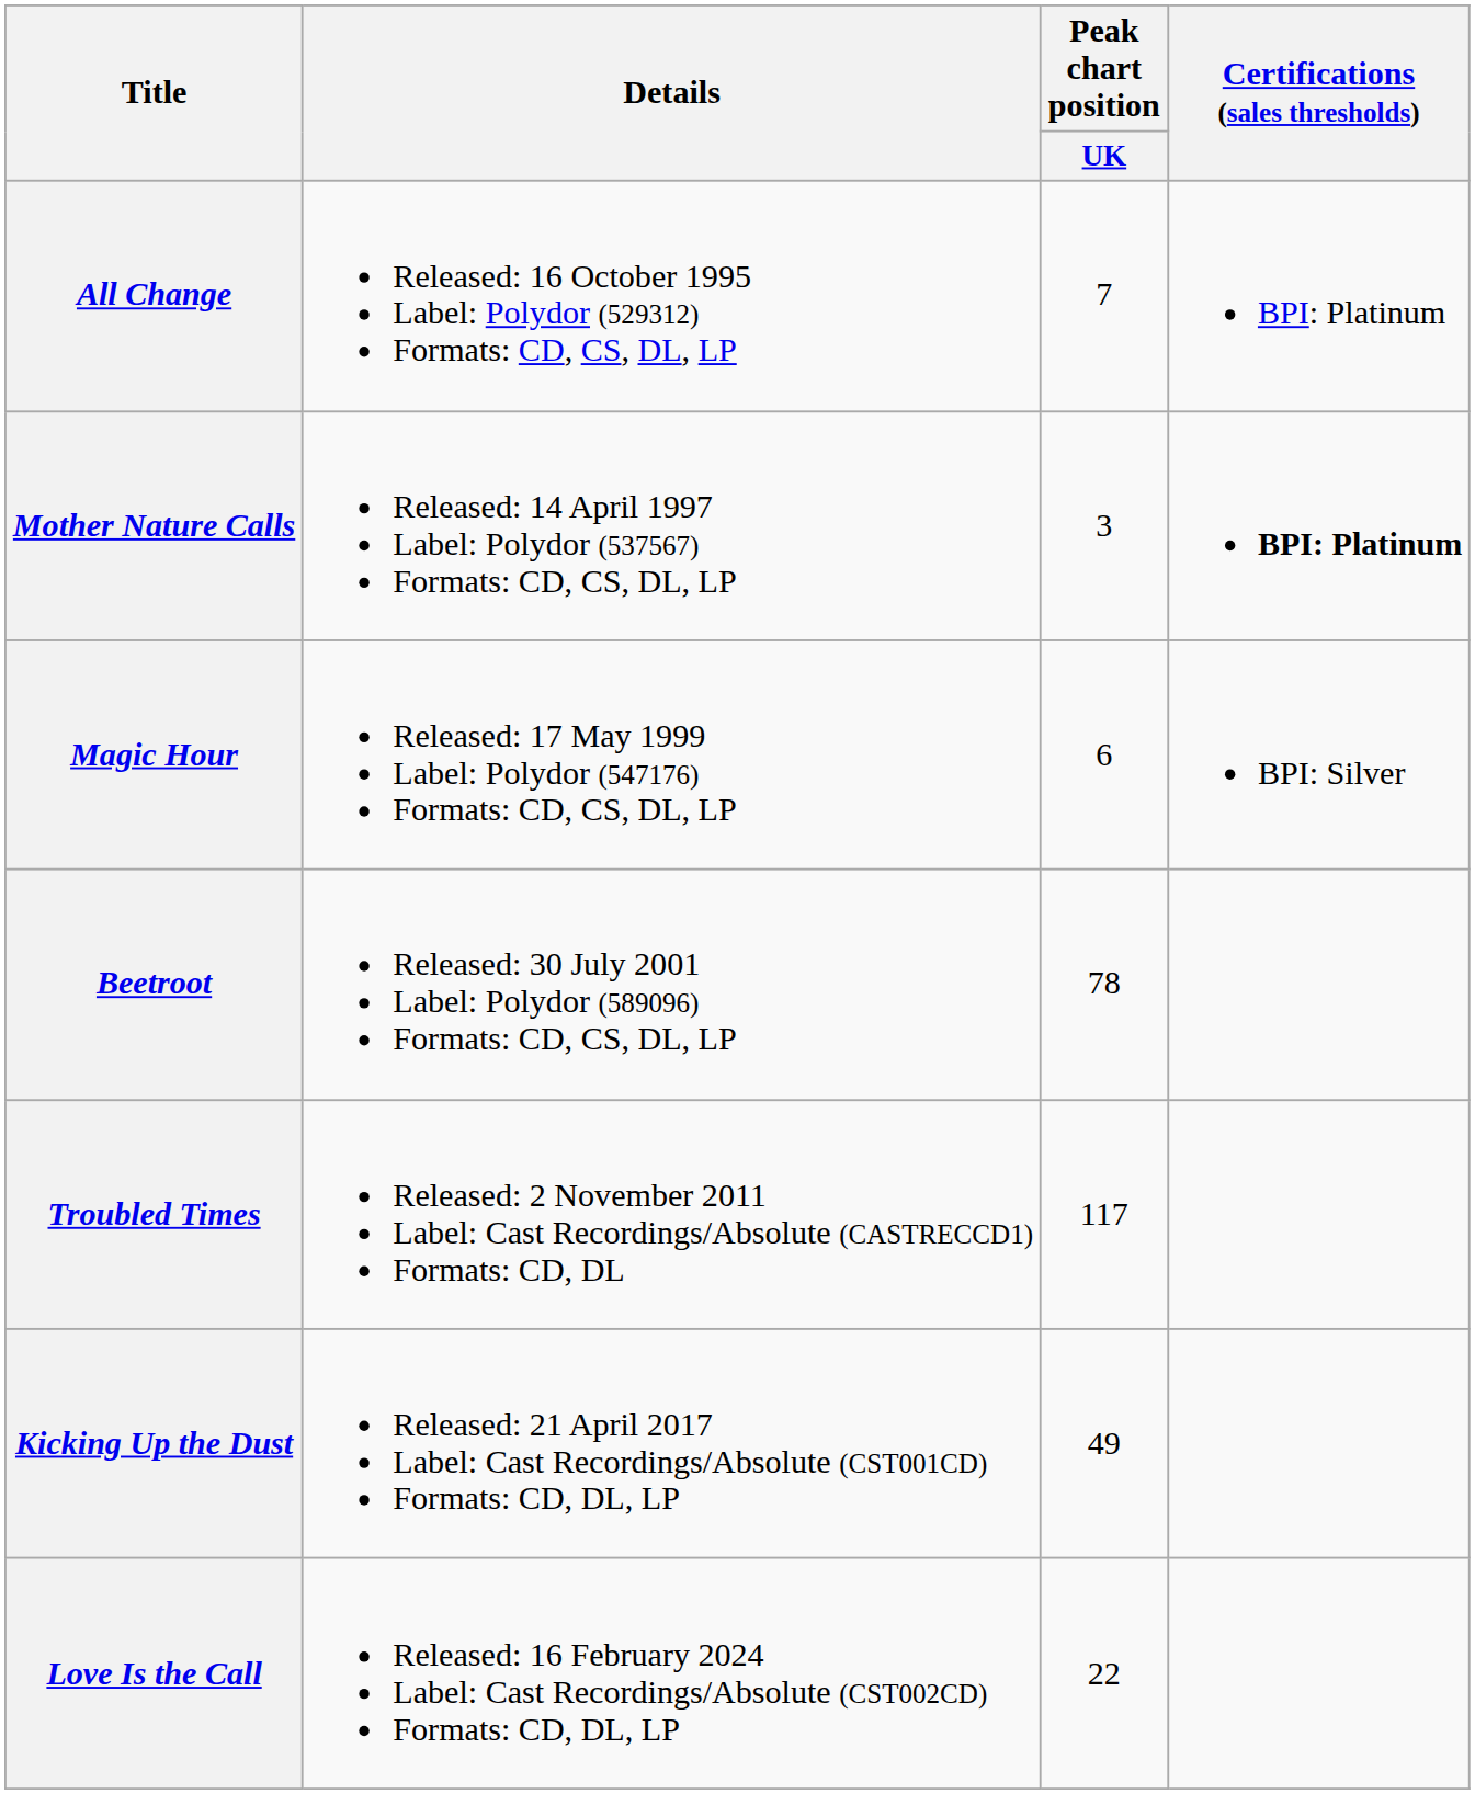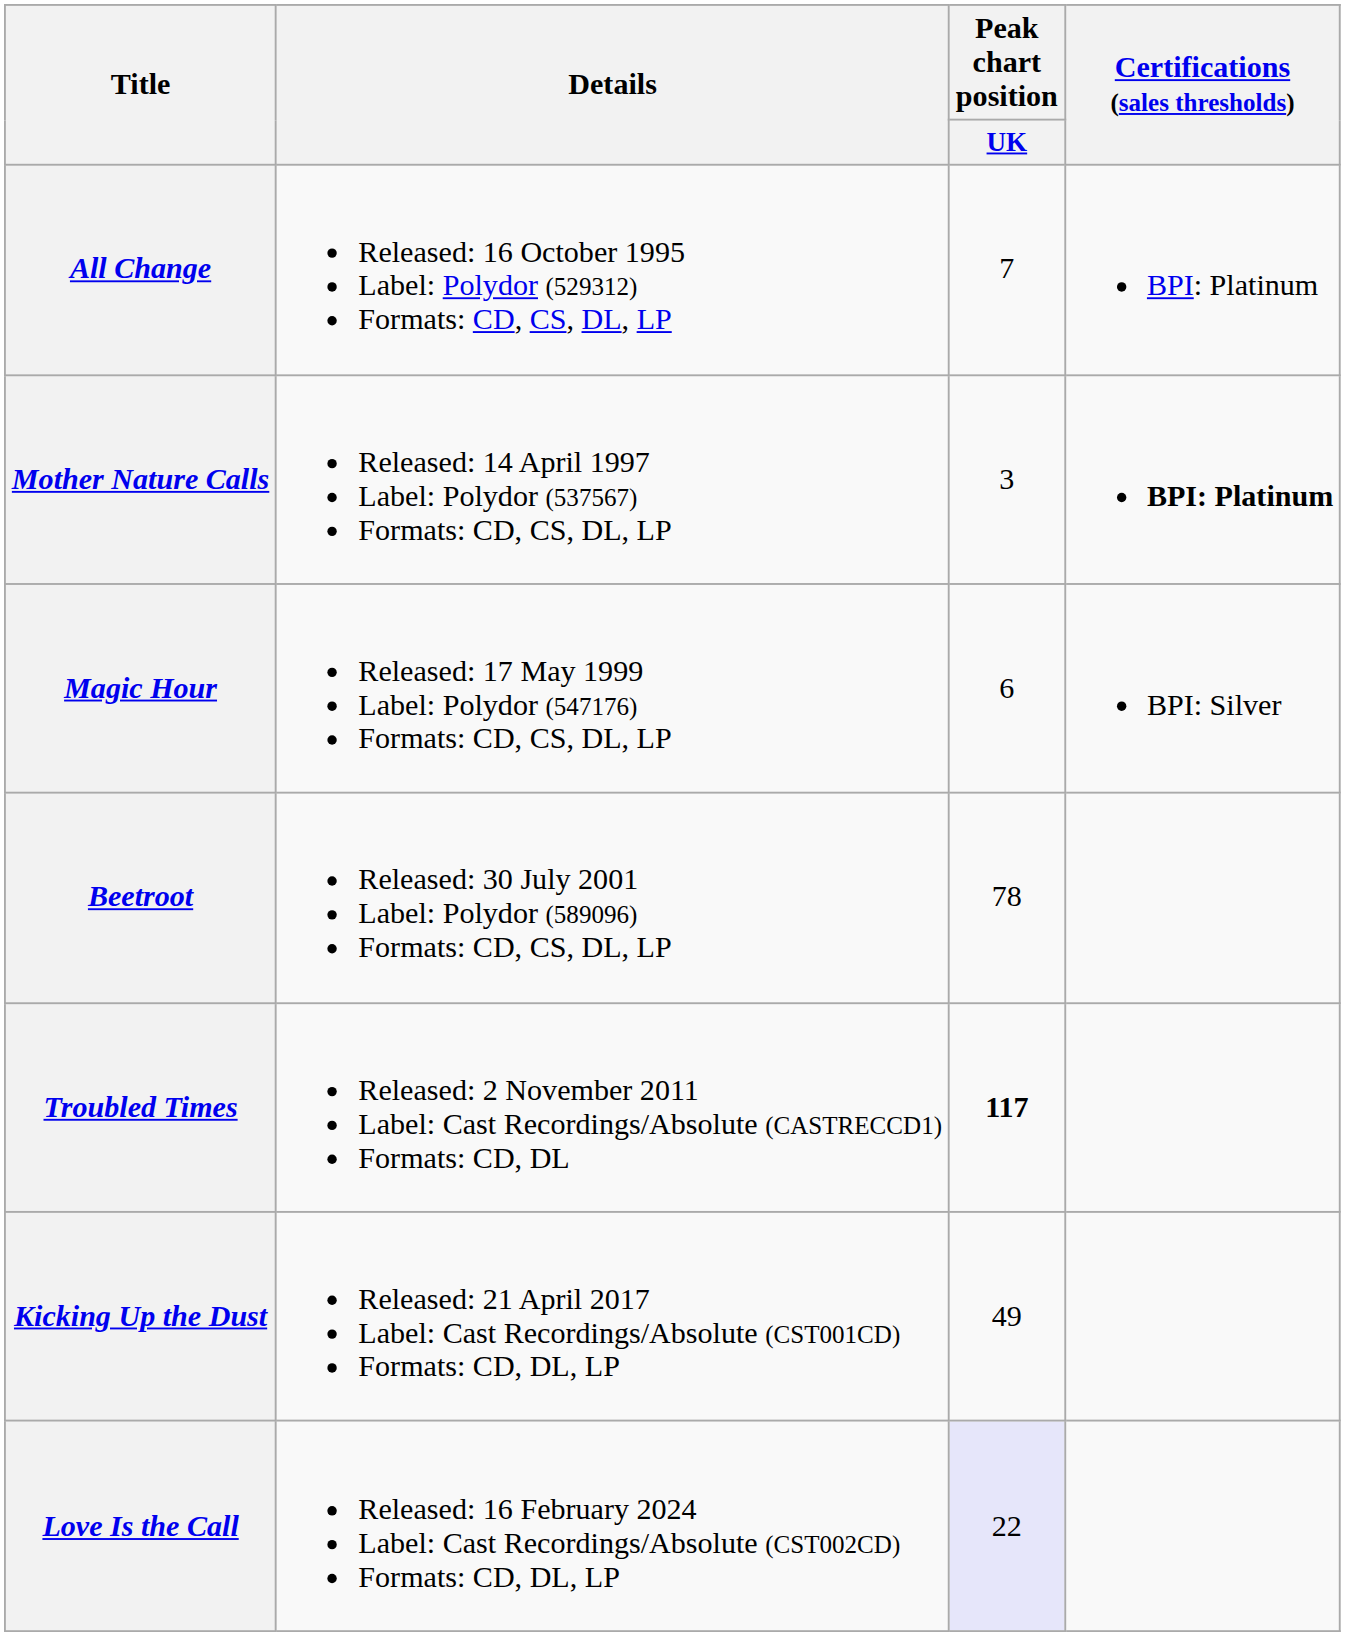Troubled Times | Peak chart position / UK: normal -> bold
Love Is the Call | Peak chart position / UK: no background -> lavender background
